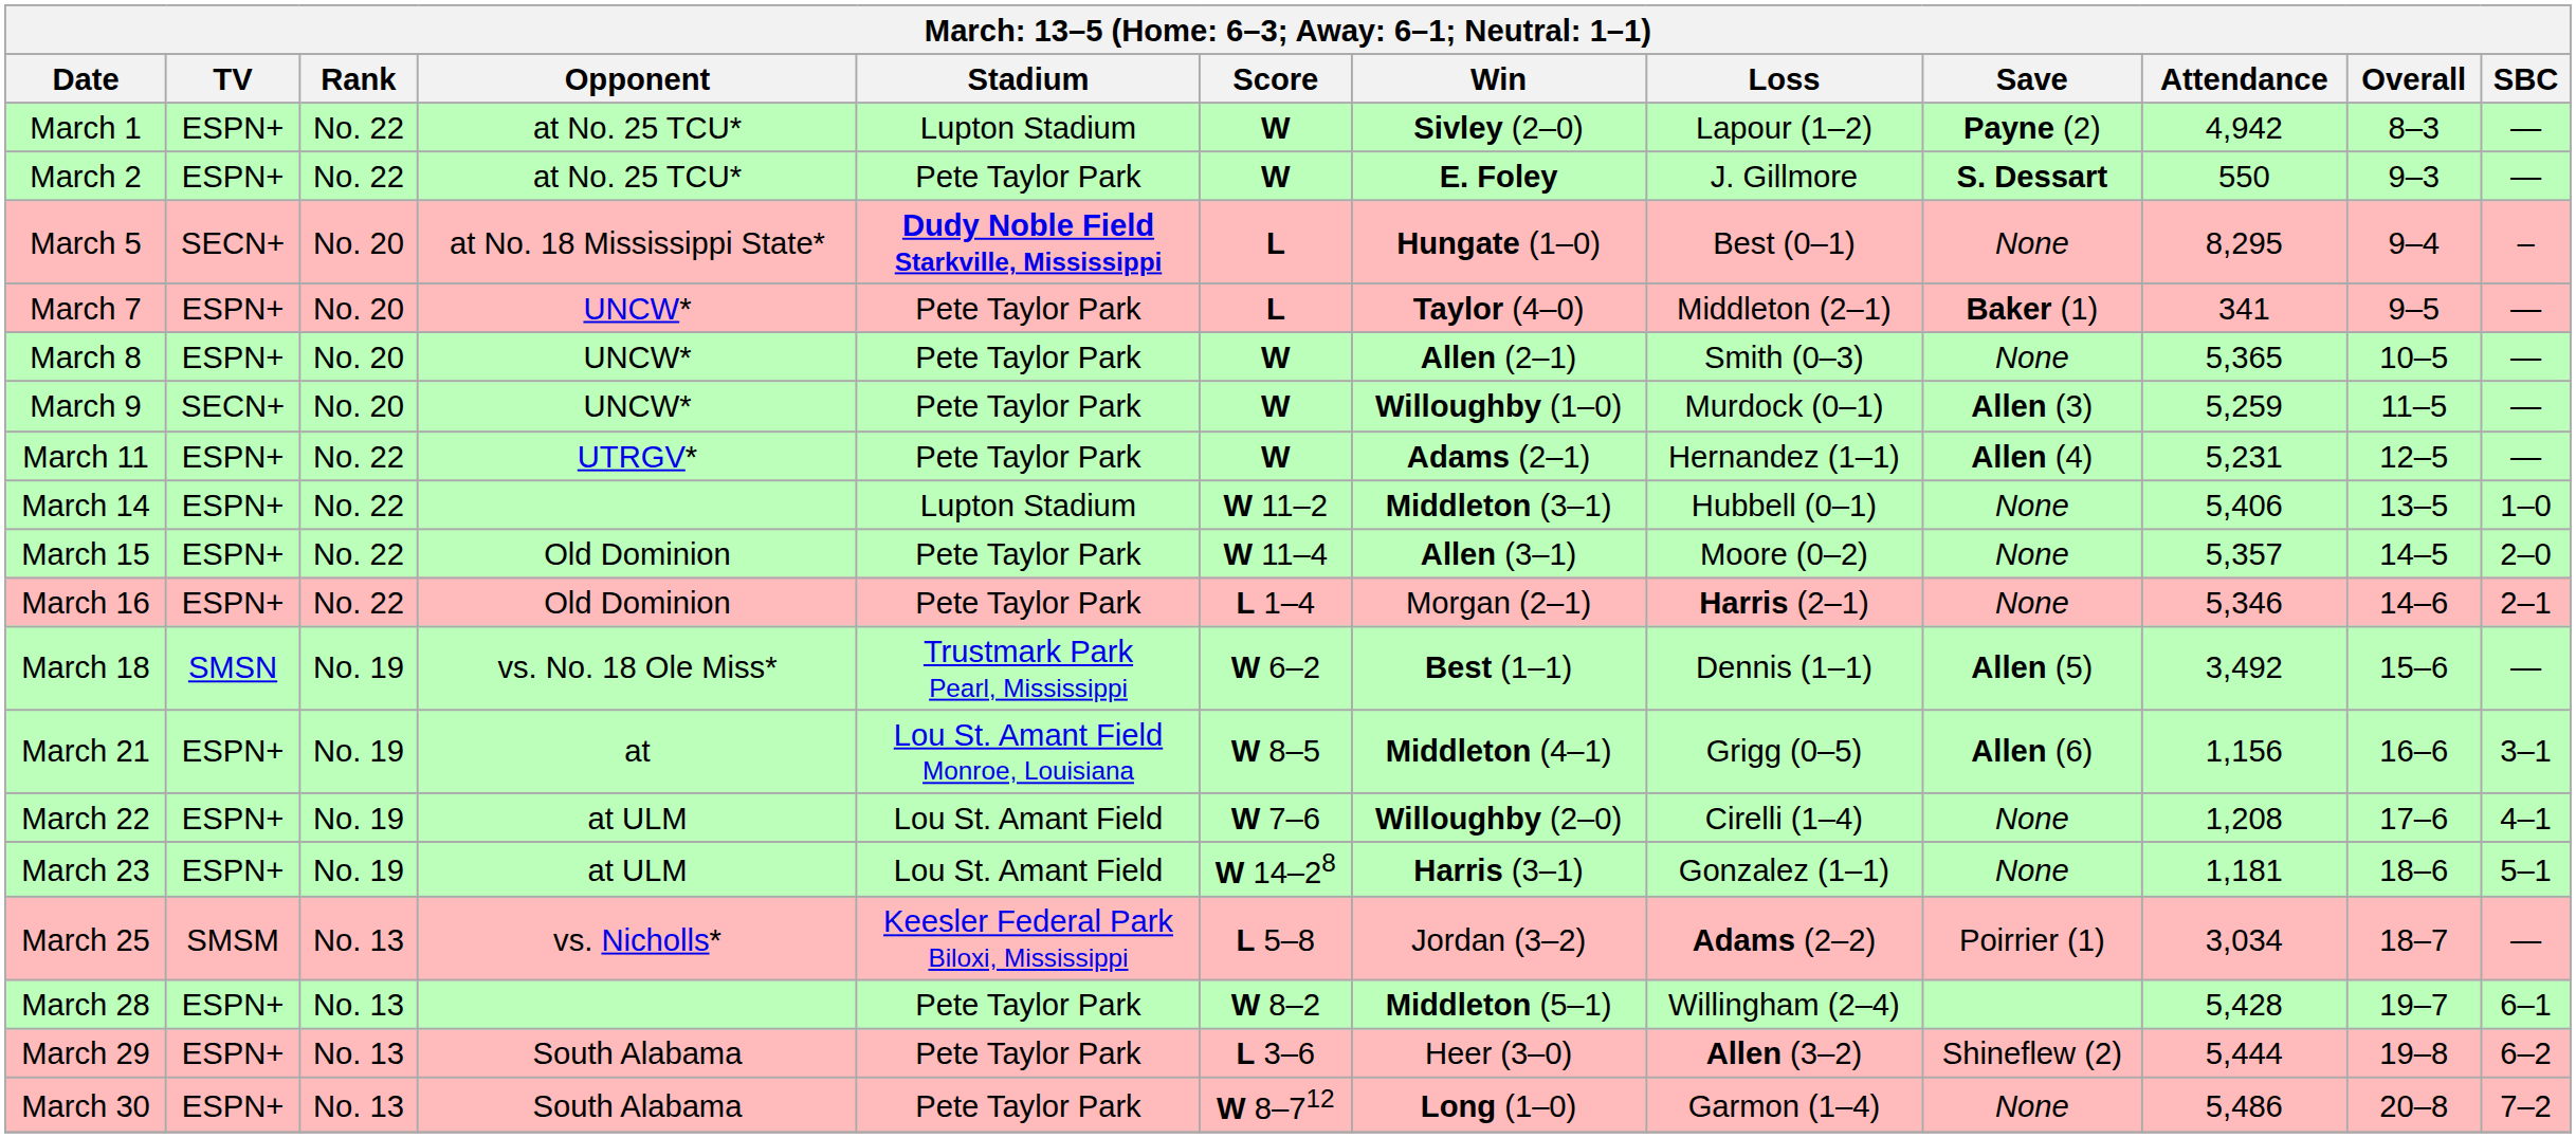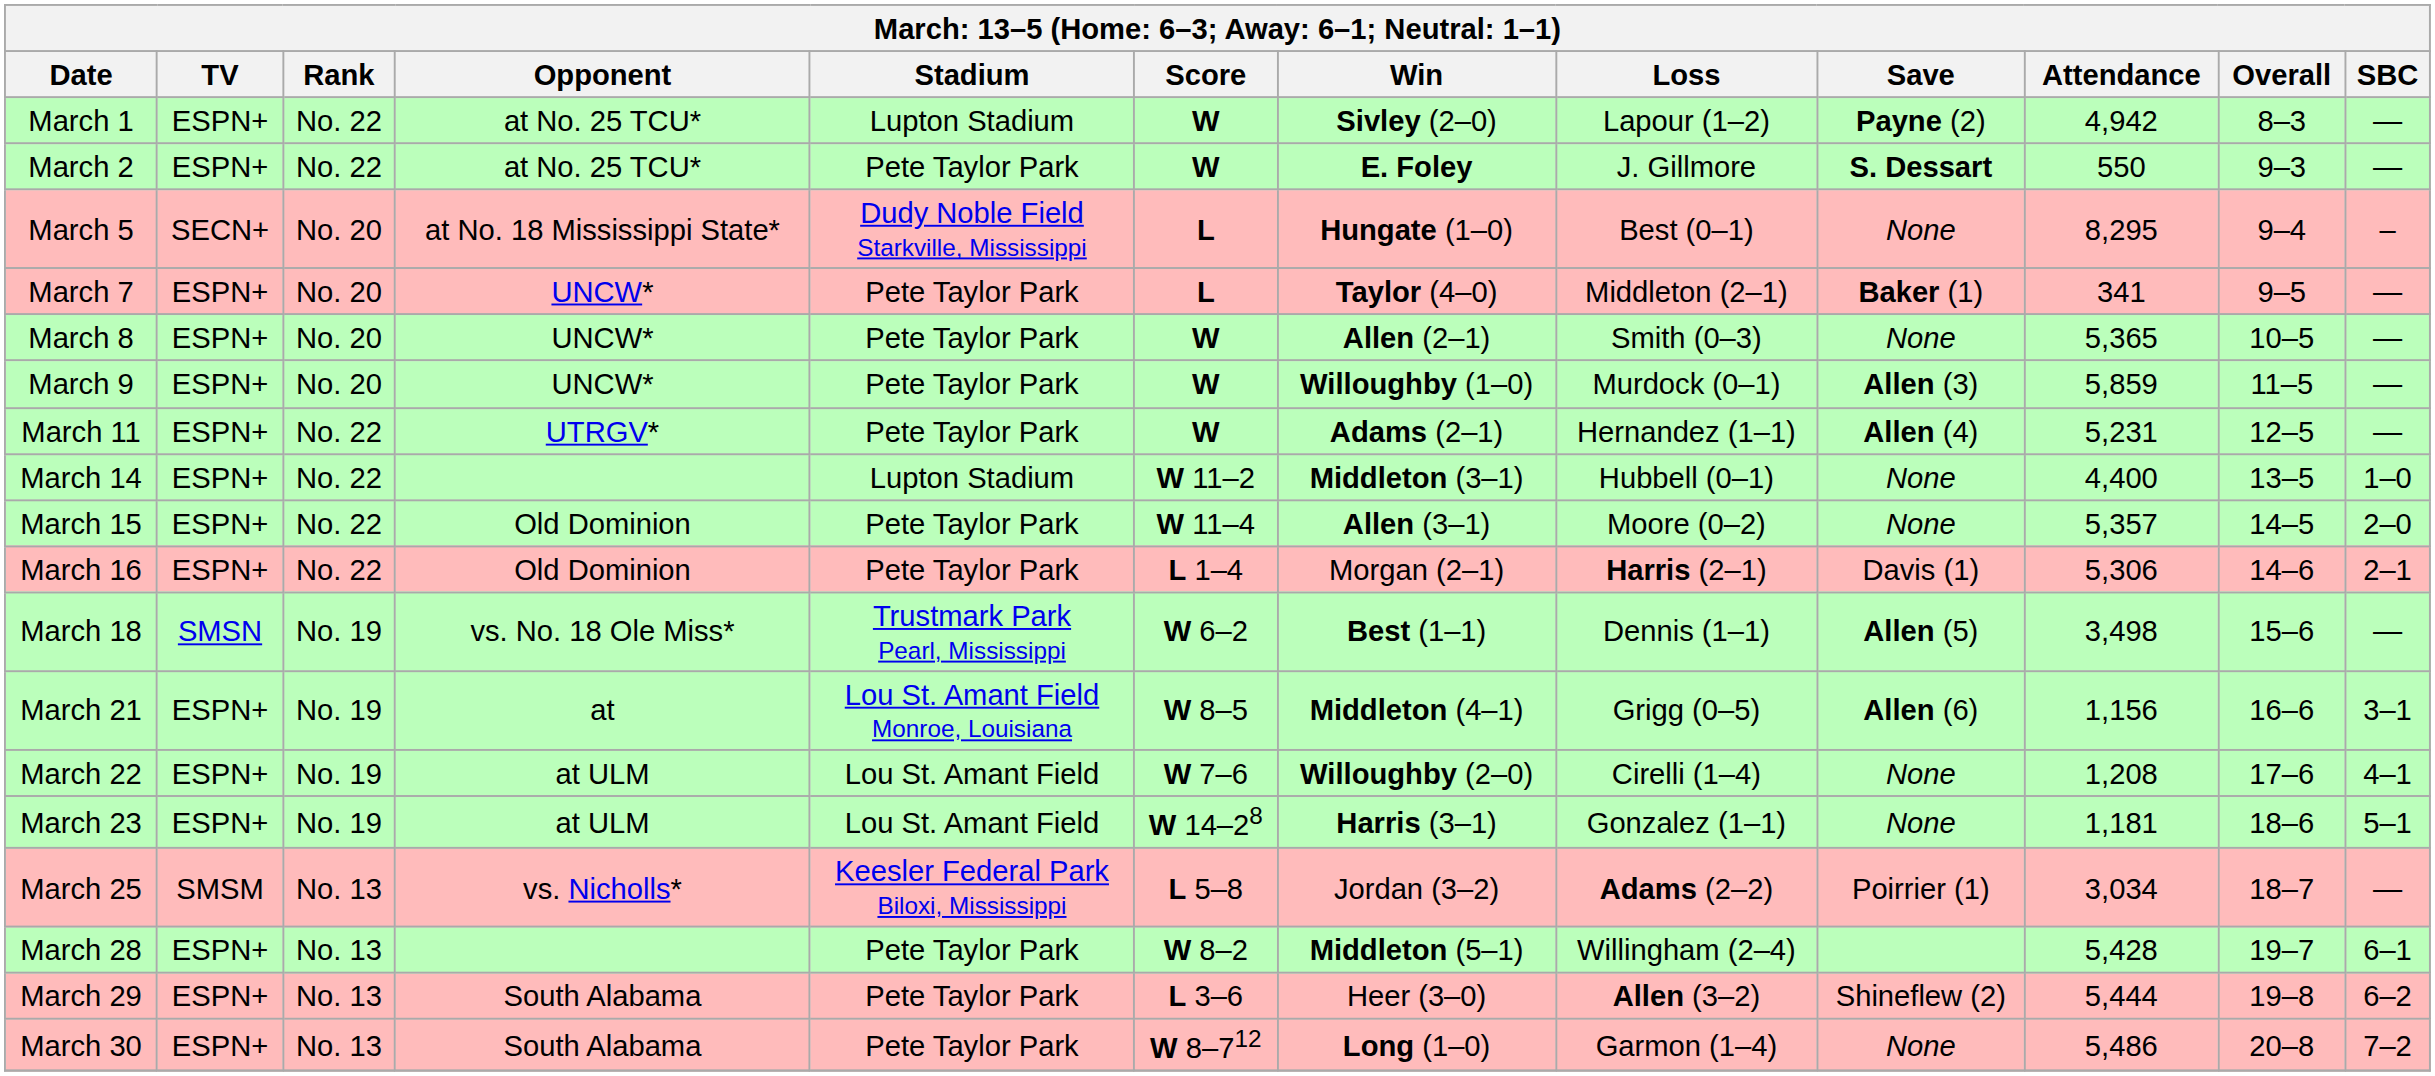March 5 | Stadium: bold -> normal
March 9 | TV: SECN+ -> ESPN+
March 9 | Attendance: 5,259 -> 5,859
March 14 | Attendance: 5,406 -> 4,400
March 16 | Save: None -> Davis (1)
March 16 | Attendance: 5,346 -> 5,306
March 18 | Attendance: 3,492 -> 3,498
